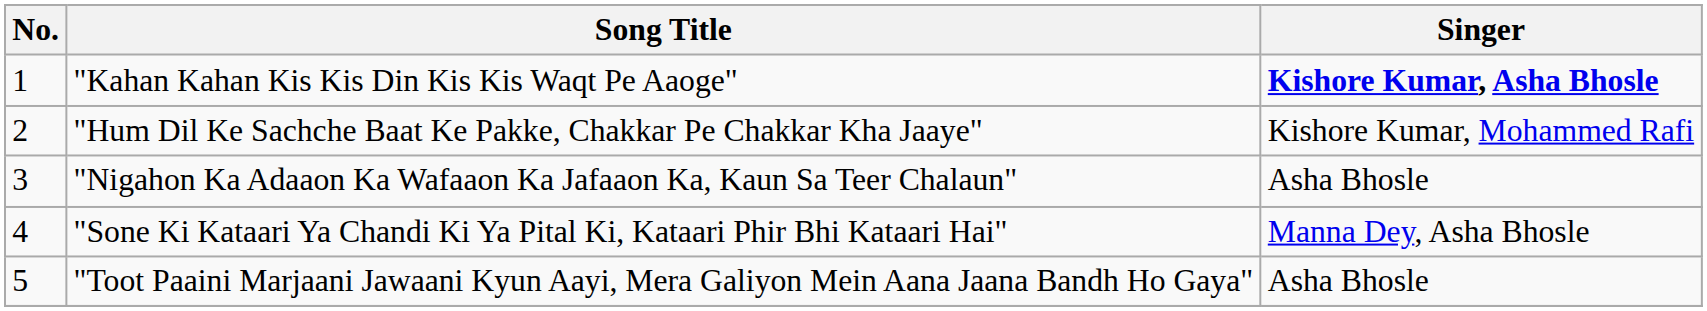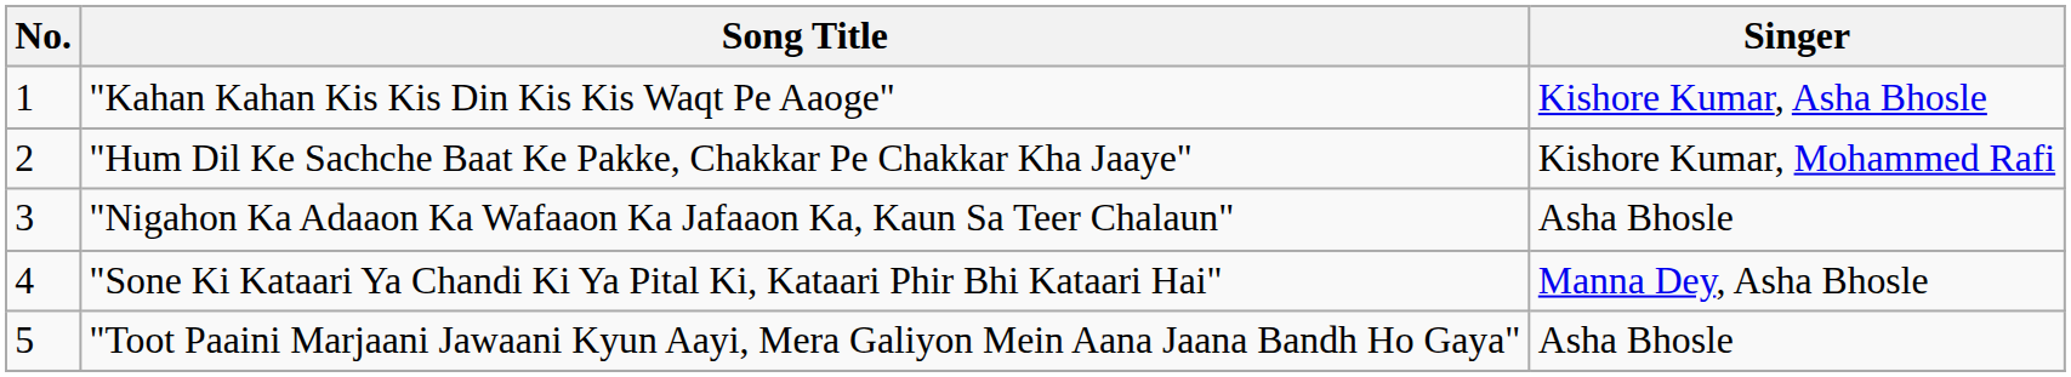"Kahan Kahan Kis Kis Din Kis Kis Waqt Pe Aaoge" | Singer: bold -> normal
